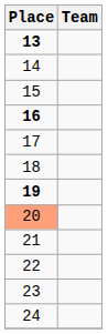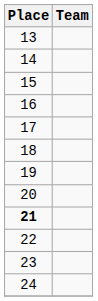13 | Place: bold -> normal
16 | Place: bold -> normal
19 | Place: bold -> normal
20 | Place: lightsalmon background -> no background
21 | Place: normal -> bold
